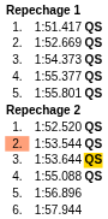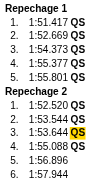1:53.544 | column 1: lightsalmon background -> no background
